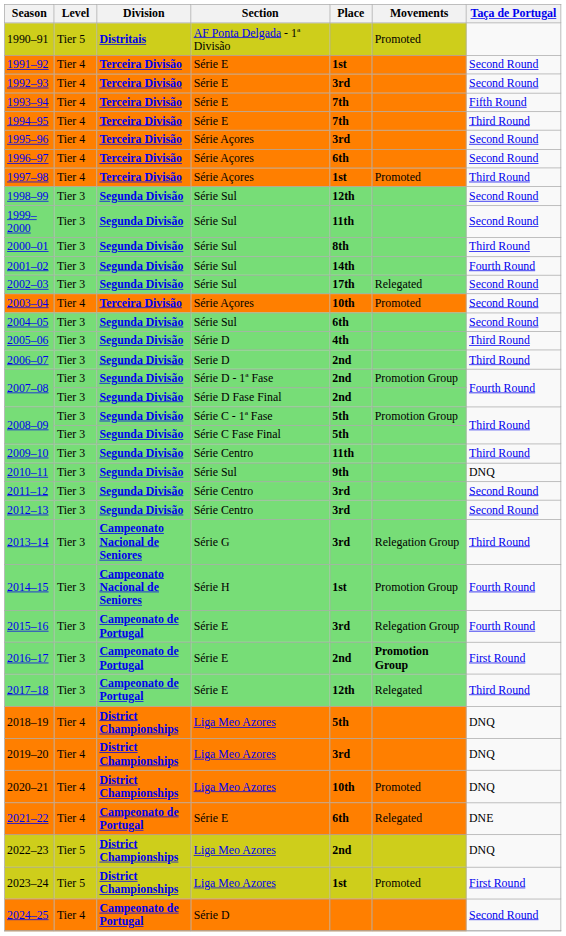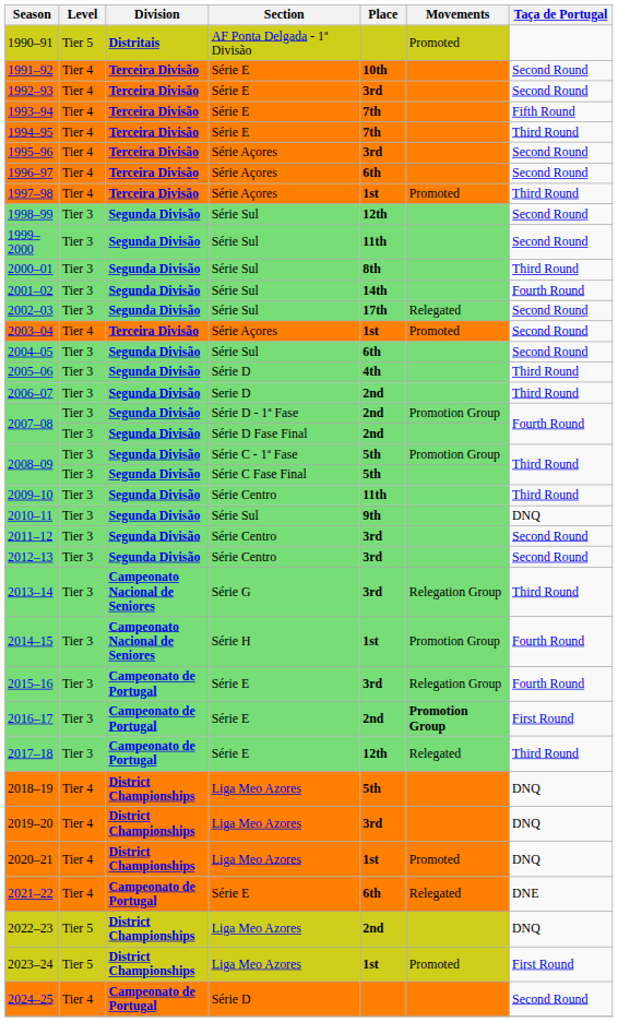1991–92 | Place: 1st -> 10th
2003–04 | Place: 10th -> 1st
2020–21 | Place: 10th -> 1st
